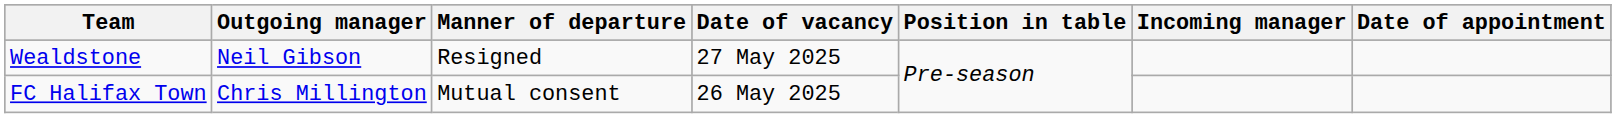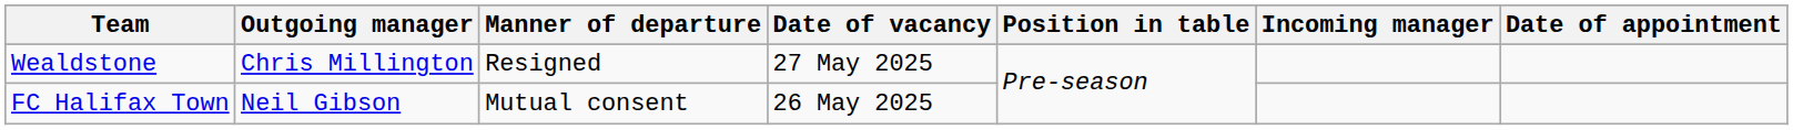Wealdstone | Outgoing manager: Neil Gibson -> Chris Millington
FC Halifax Town | Outgoing manager: Chris Millington -> Neil Gibson
